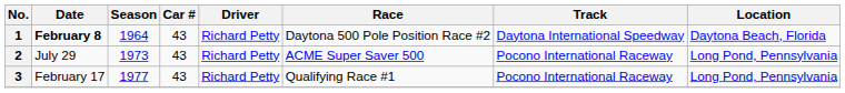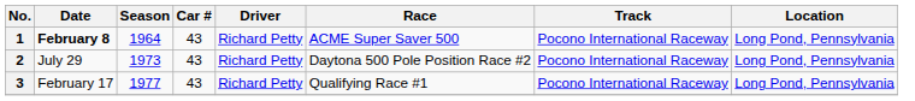1 | Race: Daytona 500 Pole Position Race #2 -> ACME Super Saver 500
1 | Track: Daytona International Speedway -> Pocono International Raceway
1 | Location: Daytona Beach, Florida -> Long Pond, Pennsylvania
2 | Race: ACME Super Saver 500 -> Daytona 500 Pole Position Race #2
